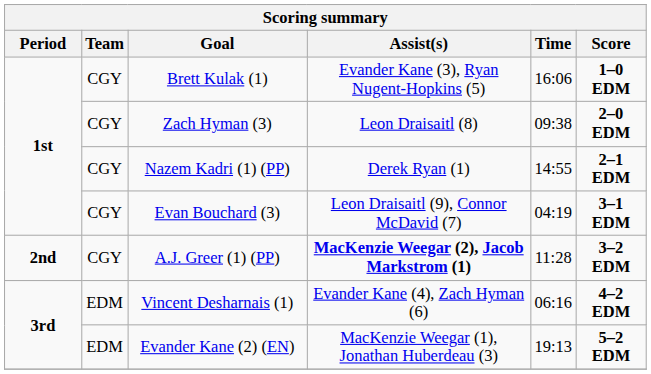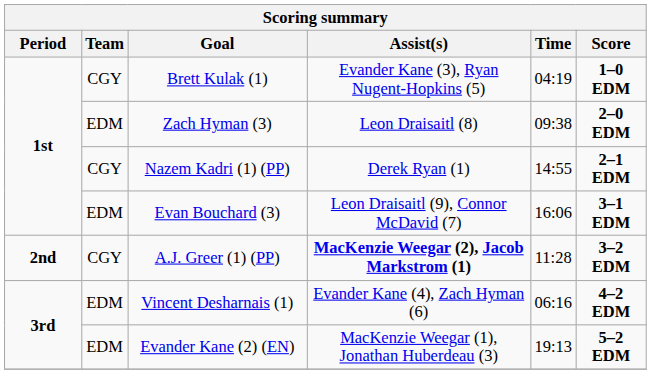Brett Kulak (1) | Time: 16:06 -> 04:19
Zach Hyman (3) | Team: CGY -> EDM
Evan Bouchard (3) | Team: CGY -> EDM
Evan Bouchard (3) | Time: 04:19 -> 16:06
